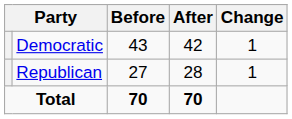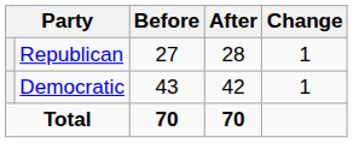rows swapped: Democratic <-> Republican
